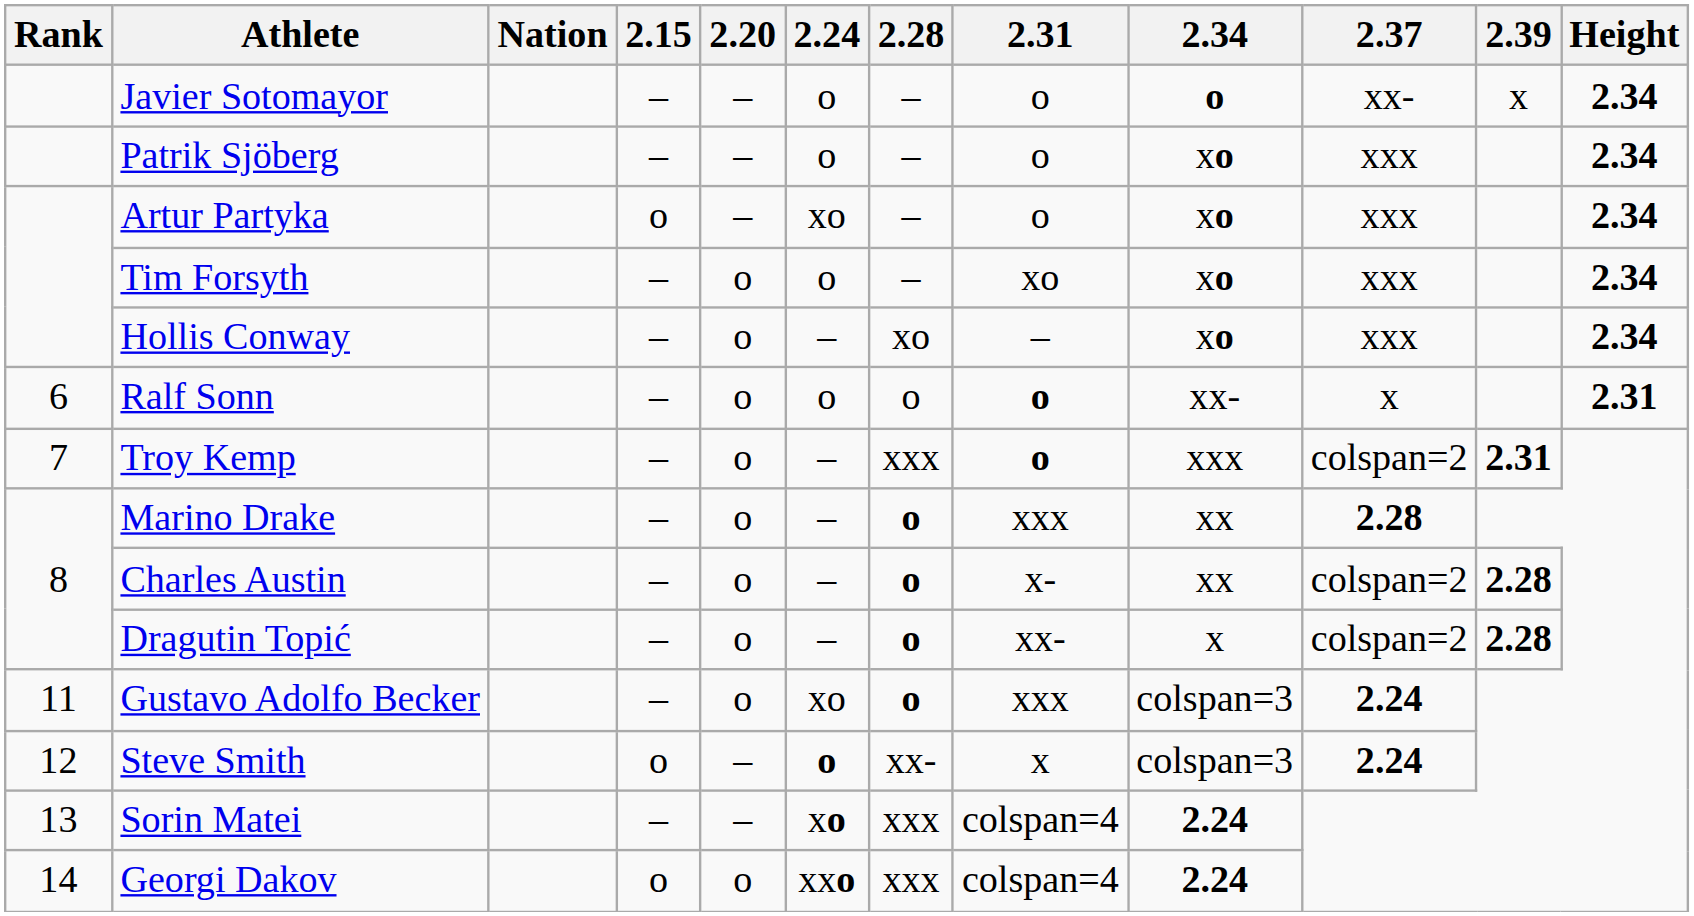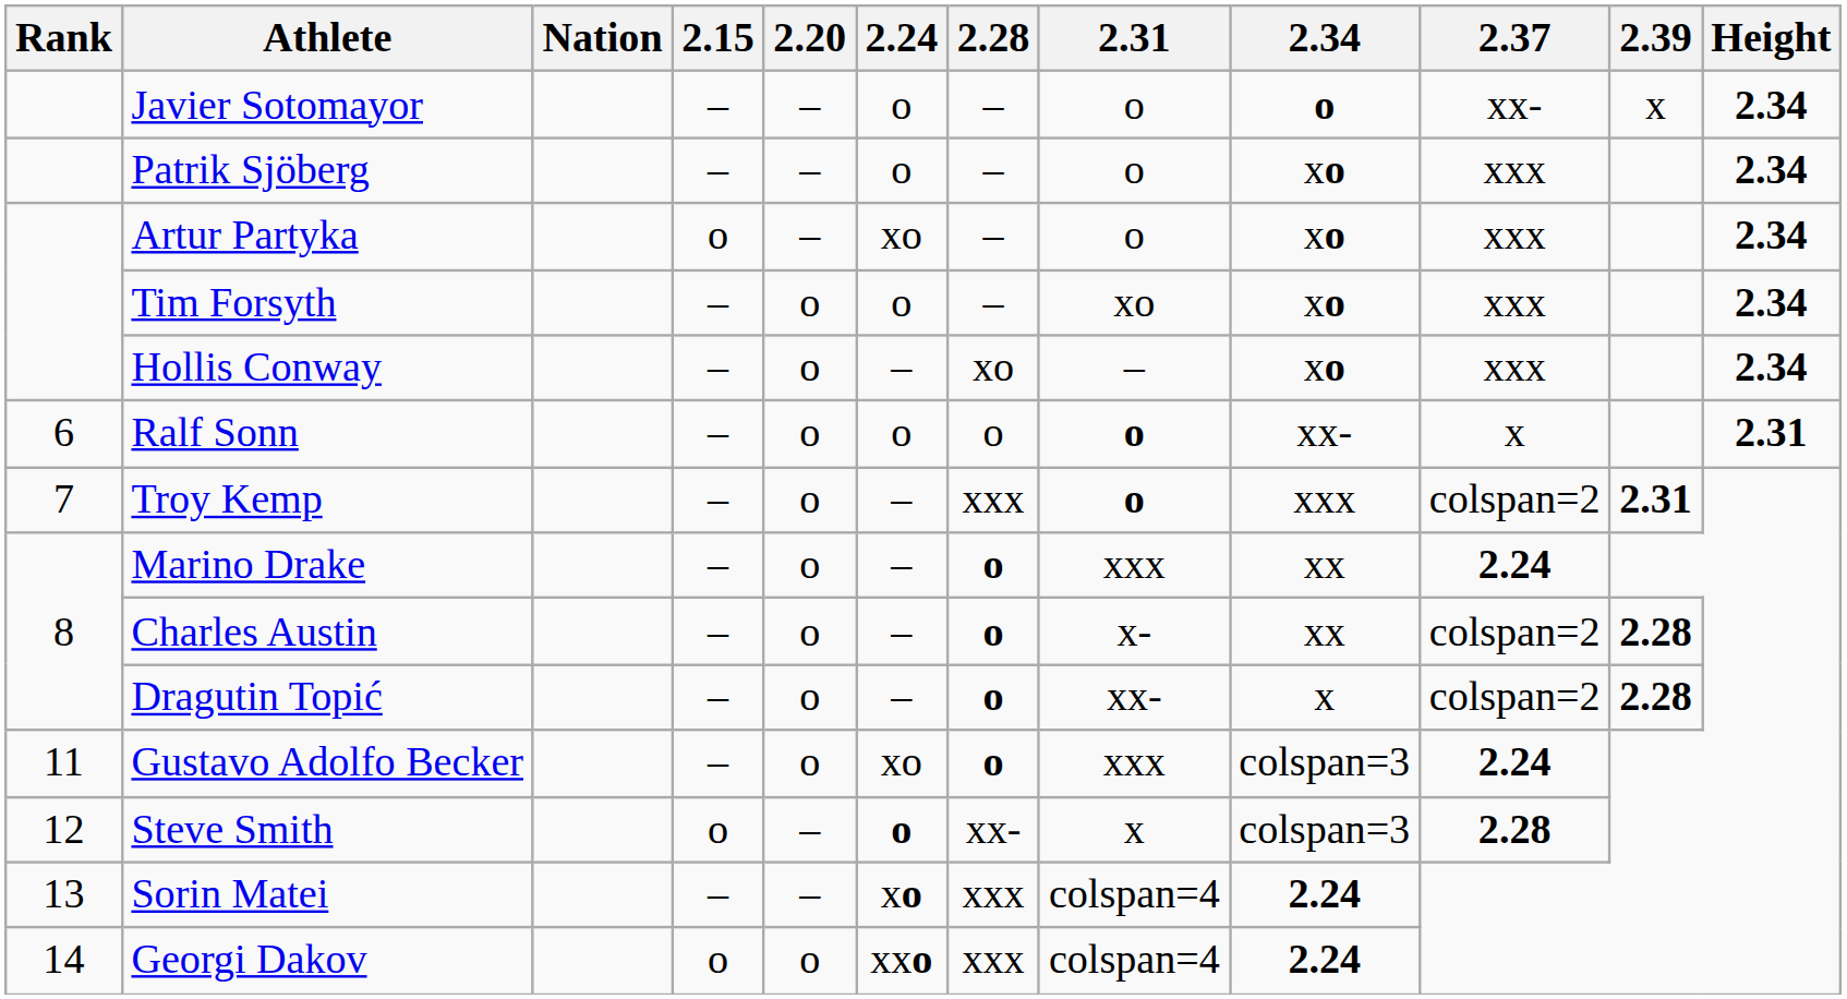Marino Drake | 2.37: 2.28 -> 2.24
Steve Smith | 2.37: 2.24 -> 2.28
